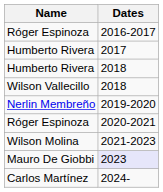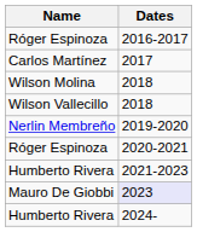row 3 | Name: Humberto Rivera -> Carlos Martínez
row 4 | Name: Humberto Rivera -> Wilson Molina
row 8 | Name: Wilson Molina -> Humberto Rivera
row 10 | Name: Carlos Martínez -> Humberto Rivera
